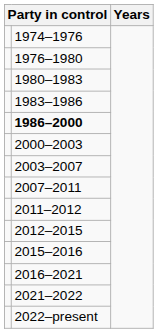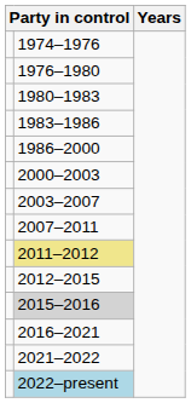1986–2000 | column 2: bold -> normal
2011–2012 | column 2: no background -> khaki background
2015–2016 | column 2: no background -> lightgrey background
2022–present | column 2: no background -> lightblue background
